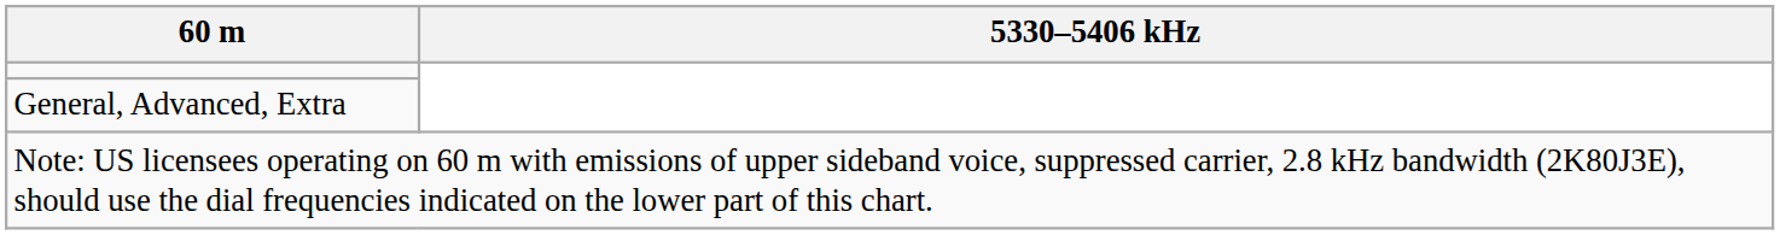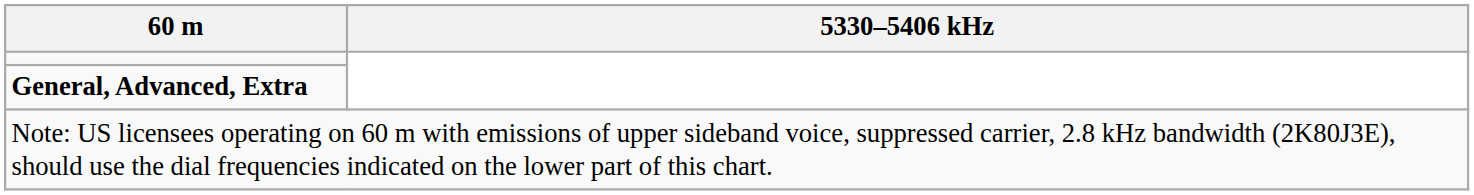General, Advanced, Extra | 60 m: normal -> bold
